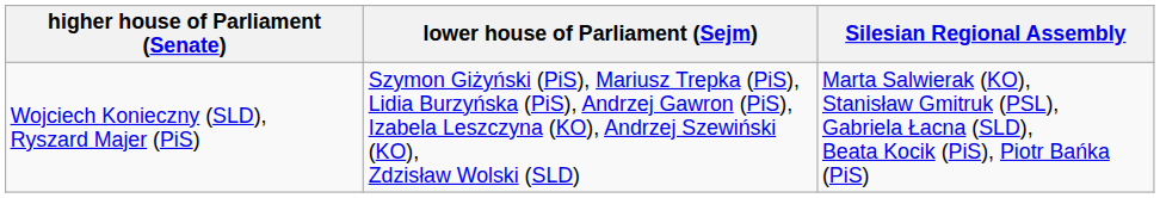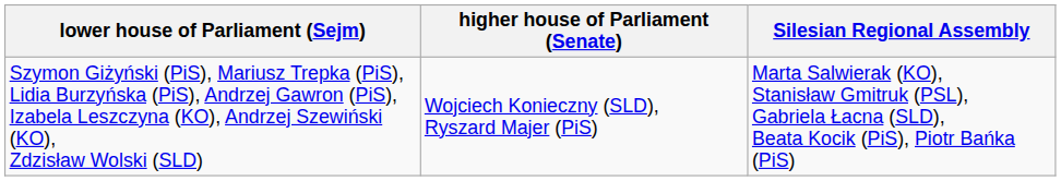columns swapped: lower house of Parliament (Sejm) <-> higher house of Parliament (Senate)
